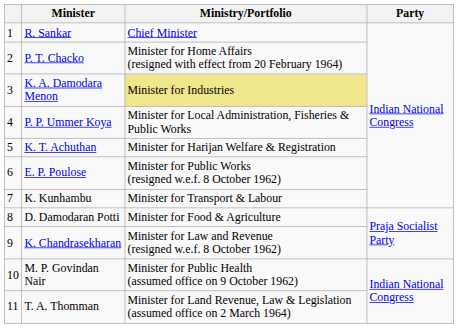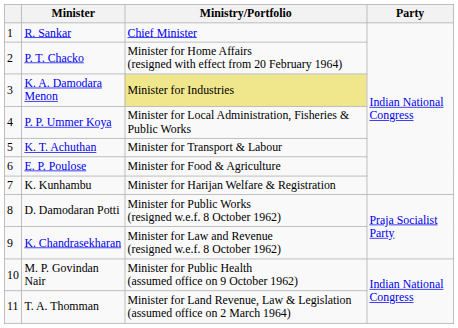K. T. Achuthan | Ministry/Portfolio: Minister for Harijan Welfare & Registration -> Minister for Transport & Labour
E. P. Poulose | Ministry/Portfolio: Minister for Public Works (resigned w.e.f. 8 October 1962) -> Minister for Food & Agriculture
K. Kunhambu | Ministry/Portfolio: Minister for Transport & Labour -> Minister for Harijan Welfare & Registration
D. Damodaran Potti | Ministry/Portfolio: Minister for Food & Agriculture -> Minister for Public Works (resigned w.e.f. 8 October 1962)
